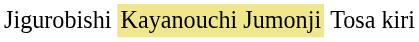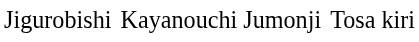Jigurobishi | column 2: khaki background -> no background
